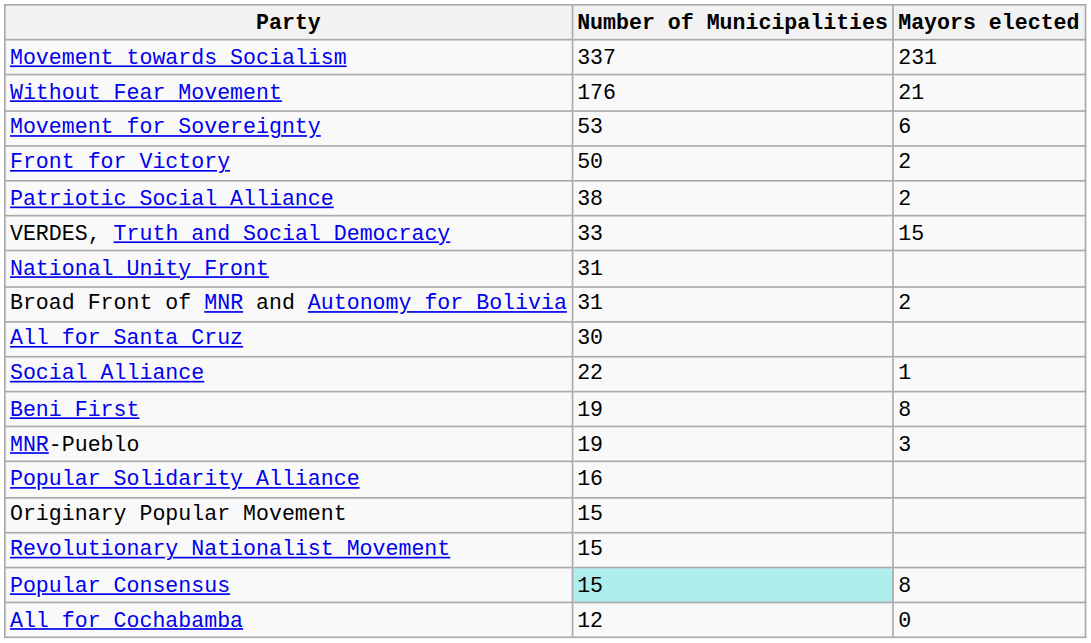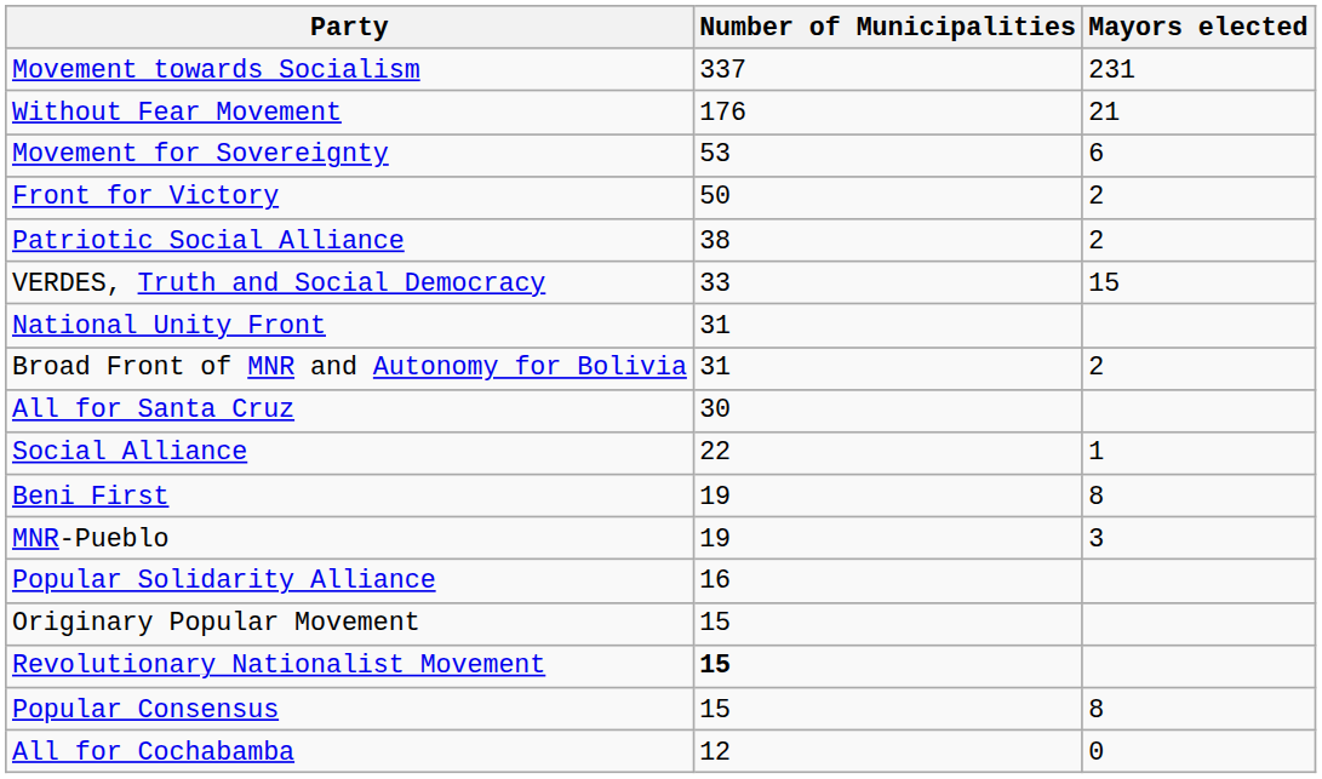Revolutionary Nationalist Movement | Number of Municipalities: normal -> bold
Popular Consensus | Number of Municipalities: paleturquoise background -> no background
